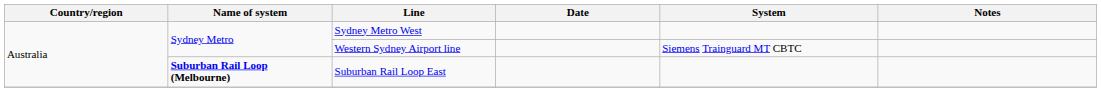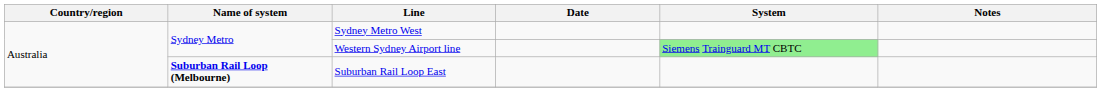Western Sydney Airport line | System: no background -> lightgreen background
